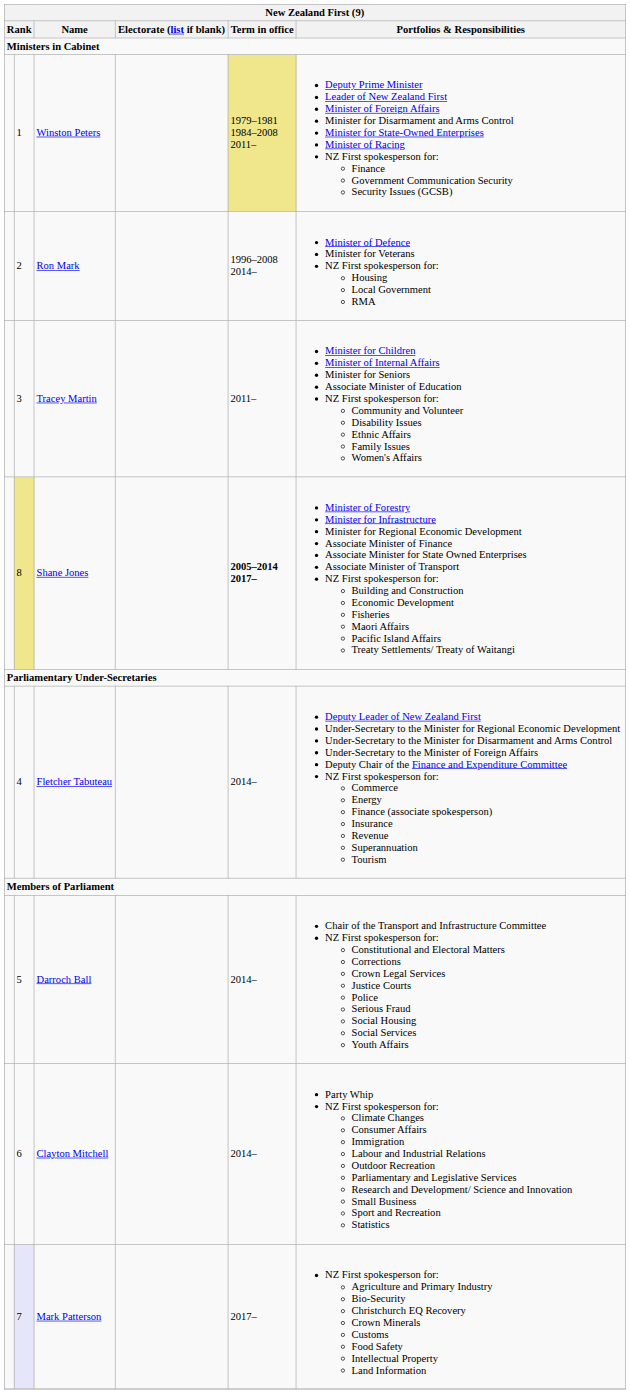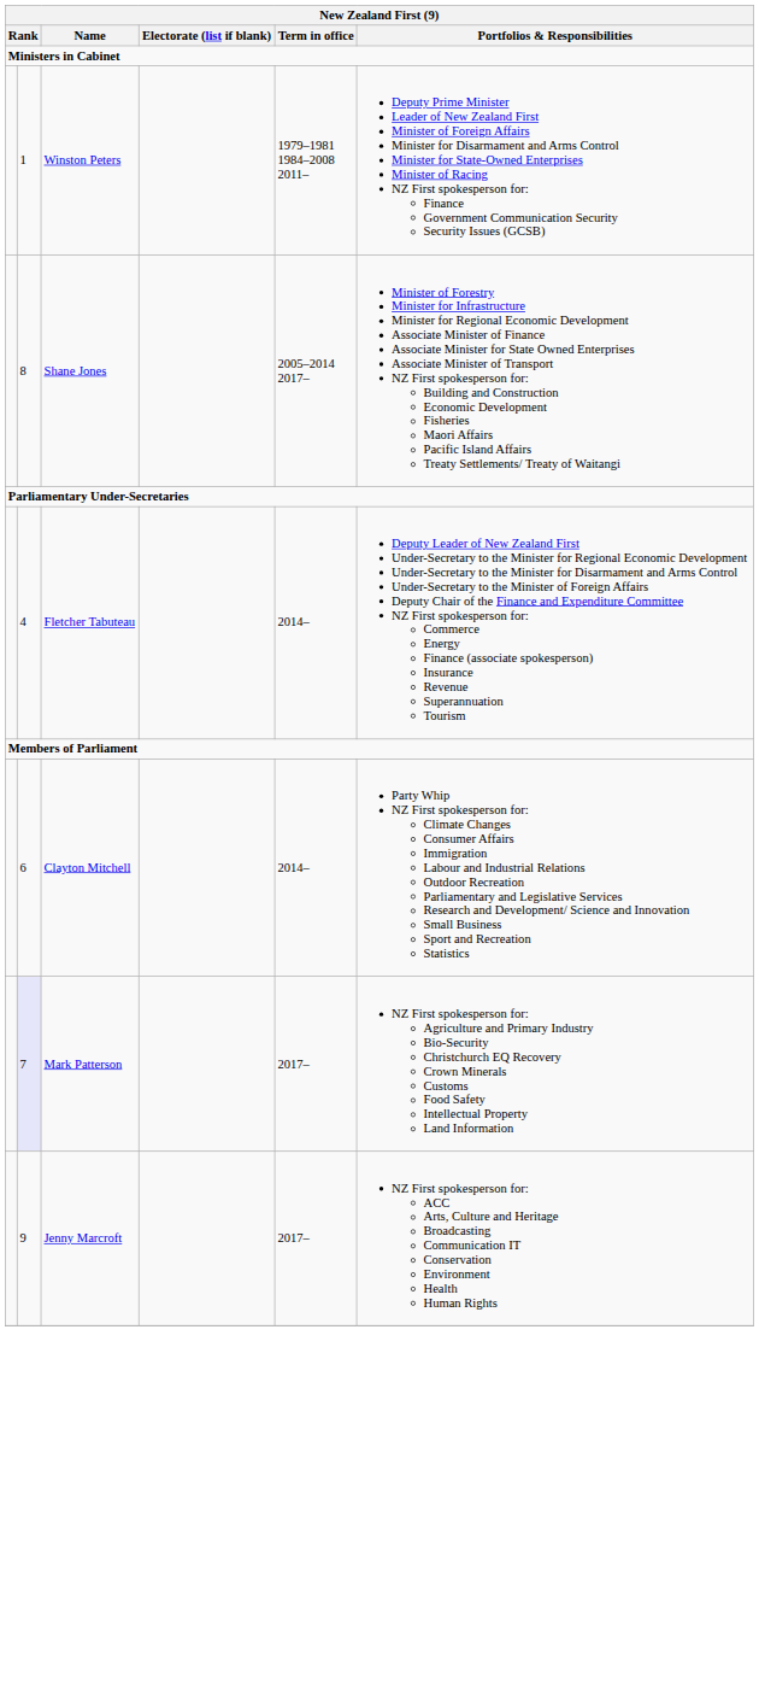Winston Peters | Term in office: khaki background -> no background
- row: 2 | Ron Mark | 1996–2008 2014– | Minister of Defence Minister for Veterans NZ First spokesperson for: Housing Local Government RMA
- row: 3 | Tracey Martin | 2011– | Minister for Children Minister of Internal Affairs Minister for Seniors Associate Minister of Education NZ First spokesperson for: Community and Volunteer Disability Issues Ethnic Affairs Family Issues Women's Affairs
Shane Jones | column 2: khaki background -> no background
Shane Jones | Term in office: bold -> normal
- row: 5 | Darroch Ball | 2014– | Chair of the Transport and Infrastructure Committee NZ First spokesperson for: Constitutional and Electoral Matters Corrections Crown Legal Services Justice Courts Police Serious Fraud Social Housing Social Services Youth Affairs
+ row: 9 | Jenny Marcroft | 2017– | NZ First spokesperson for: ACC Arts, Culture and Heritage Broadcasting Communication IT Conservation Environment Health Human Rights
